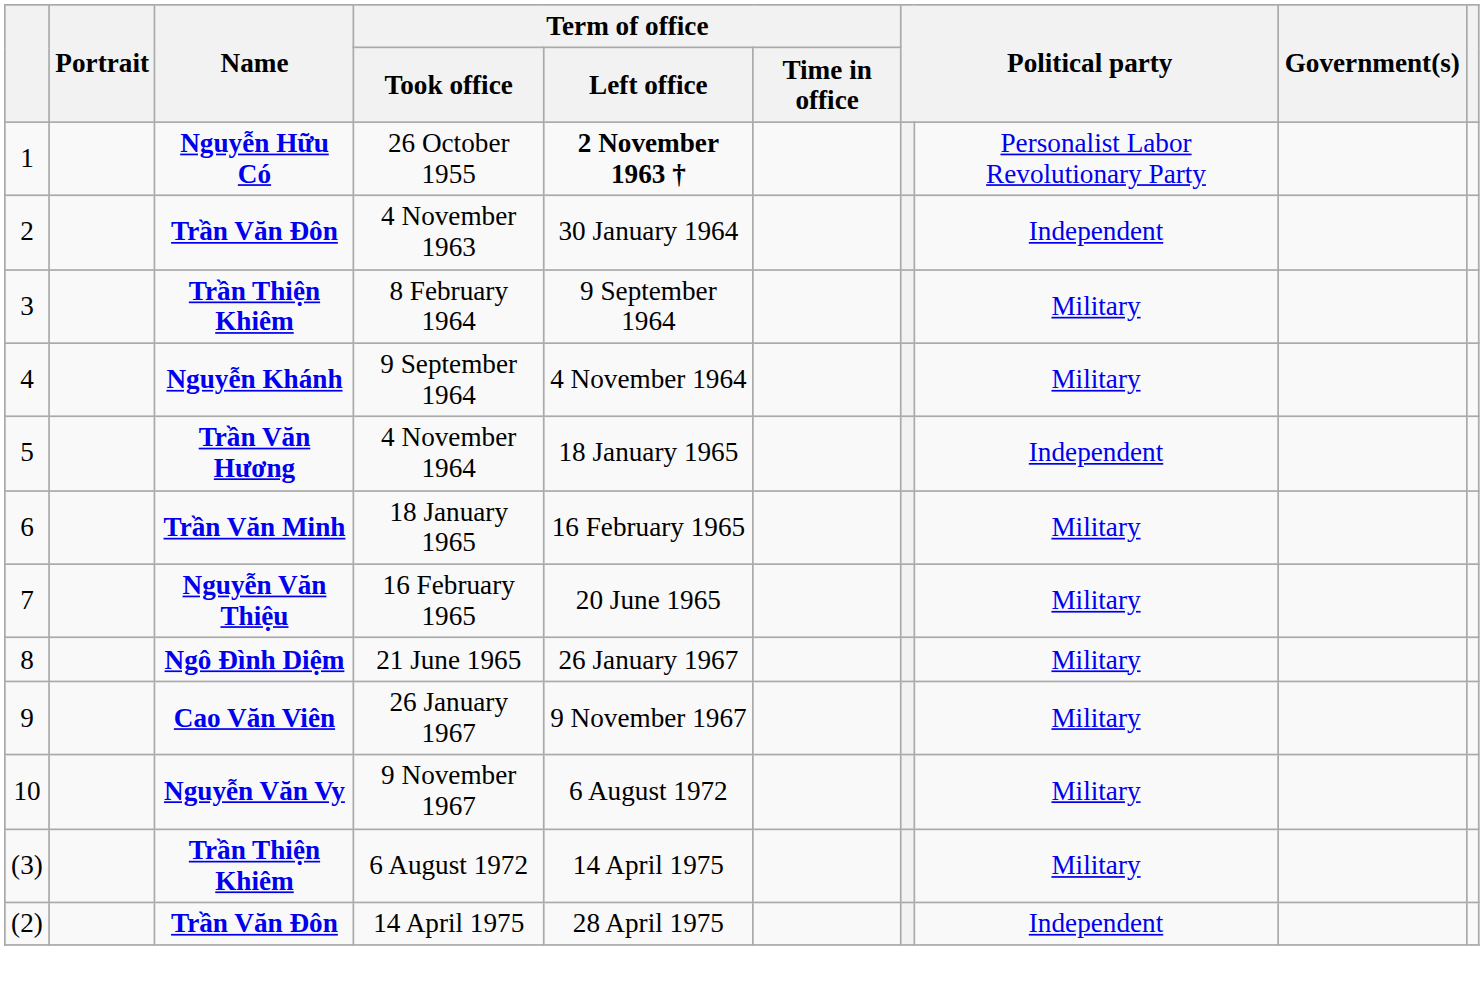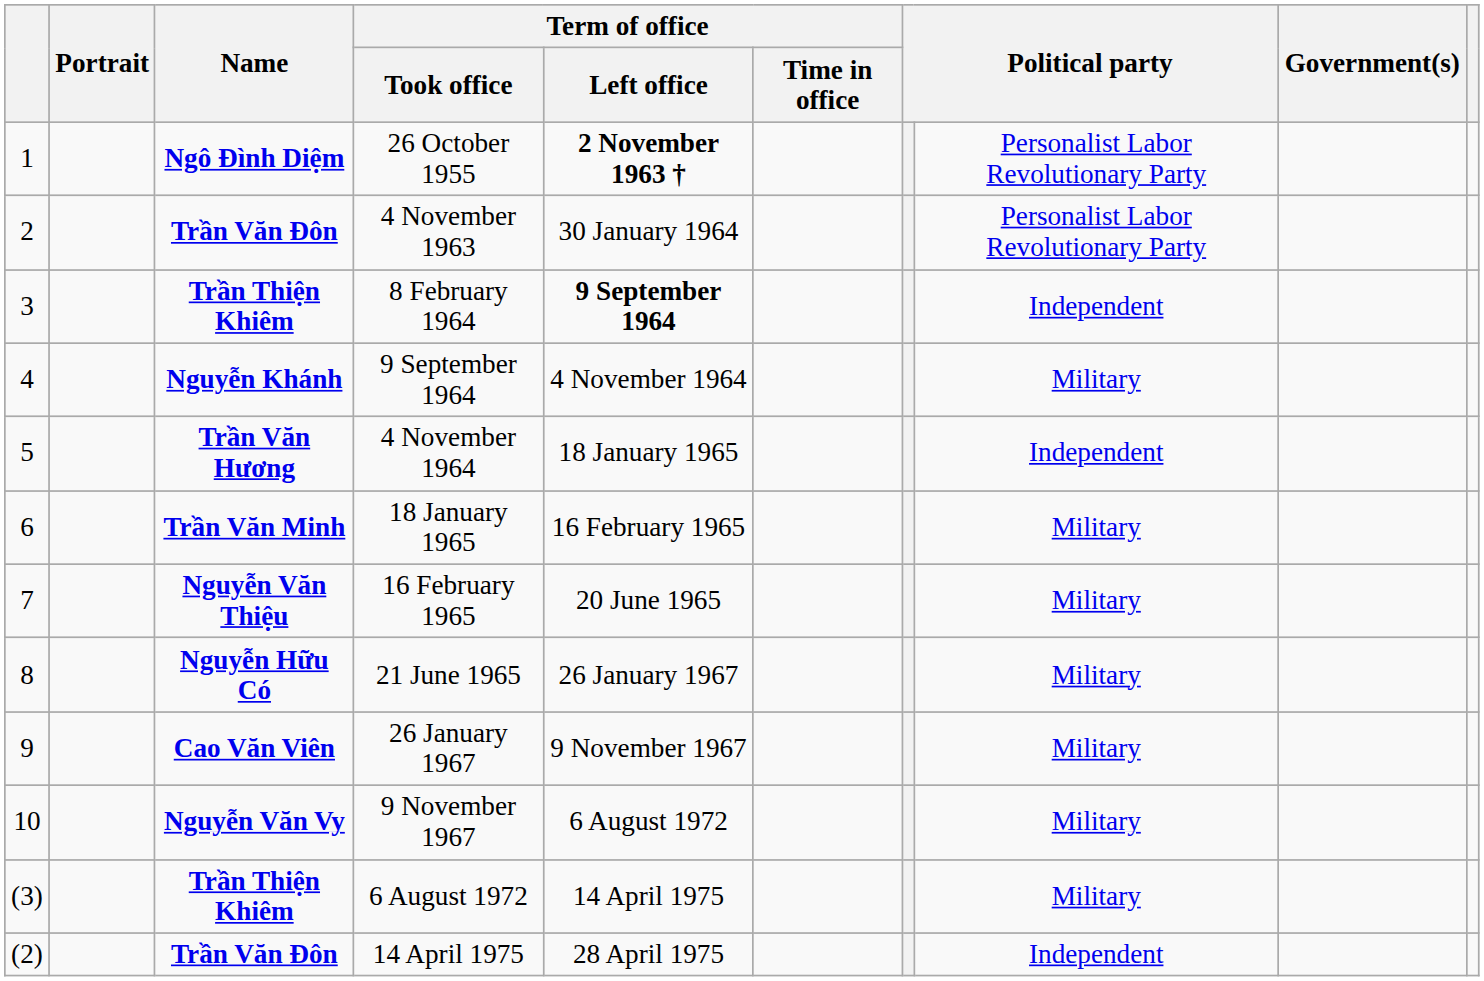26 October 1955 | Name: Nguyễn Hữu Có -> Ngô Đình Diệm
4 November 1963 | column 8: Independent -> Personalist Labor Revolutionary Party
8 February 1964 | Term of office / Left office: normal -> bold
8 February 1964 | column 8: Military -> Independent
21 June 1965 | Name: Ngô Đình Diệm -> Nguyễn Hữu Có
